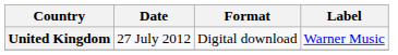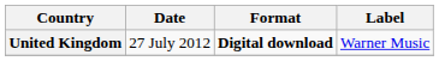United Kingdom | Format: normal -> bold
